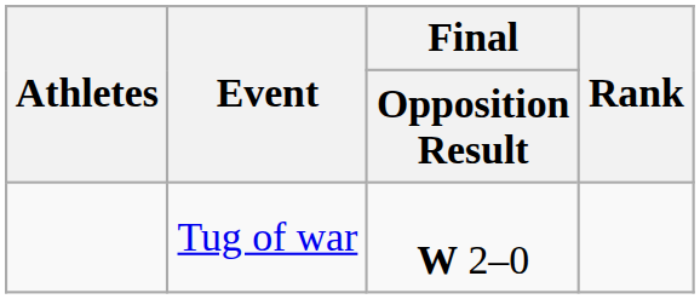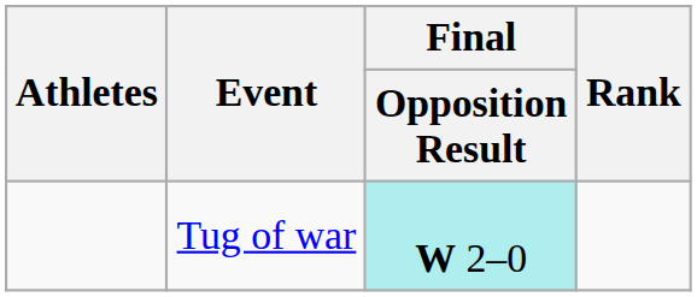Tug of war | Final / Opposition Result: no background -> paleturquoise background
